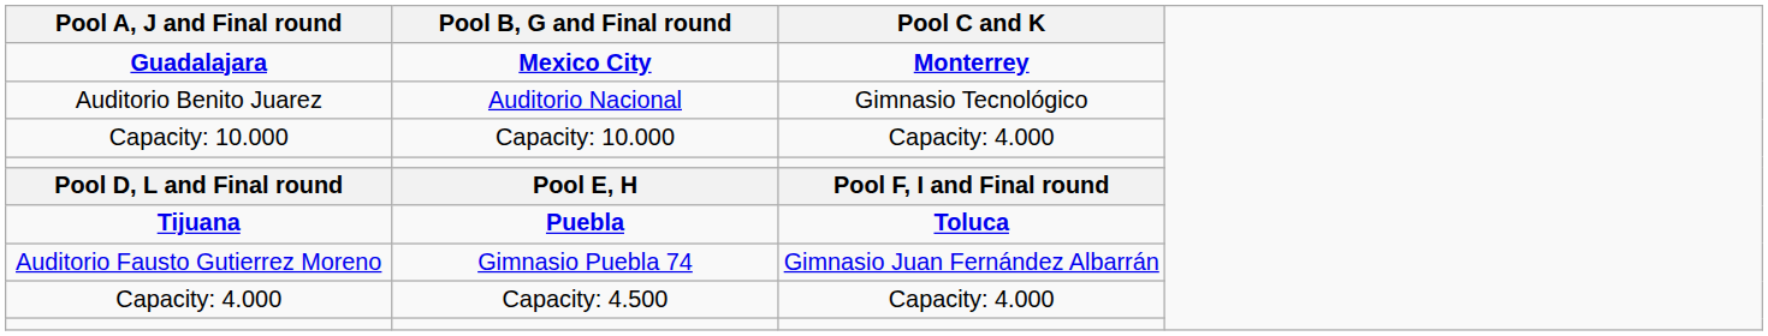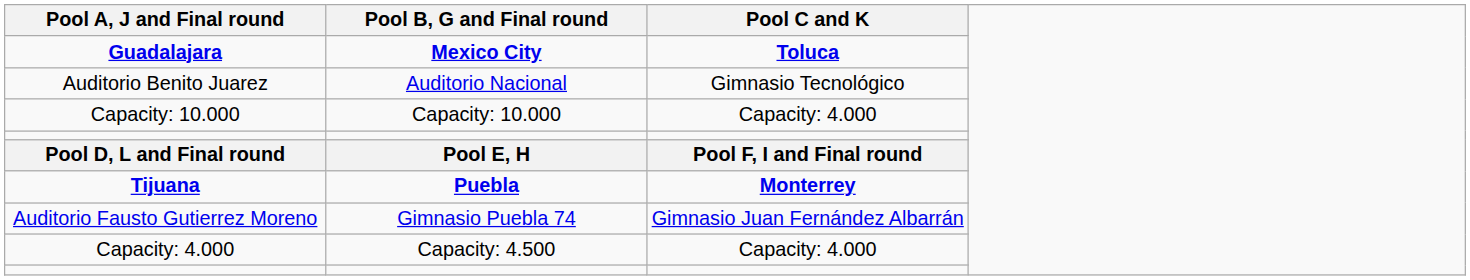Guadalajara | Pool C and K: Monterrey -> Toluca
Tijuana | Pool C and K: Toluca -> Monterrey
